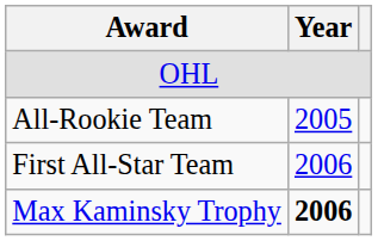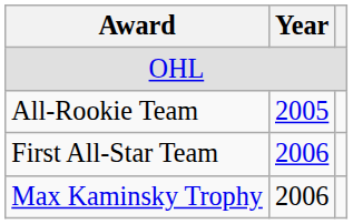Max Kaminsky Trophy | Year: bold -> normal
